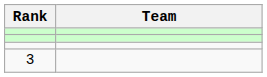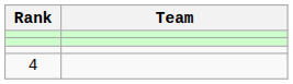row 5 | Rank: 3 -> 4
